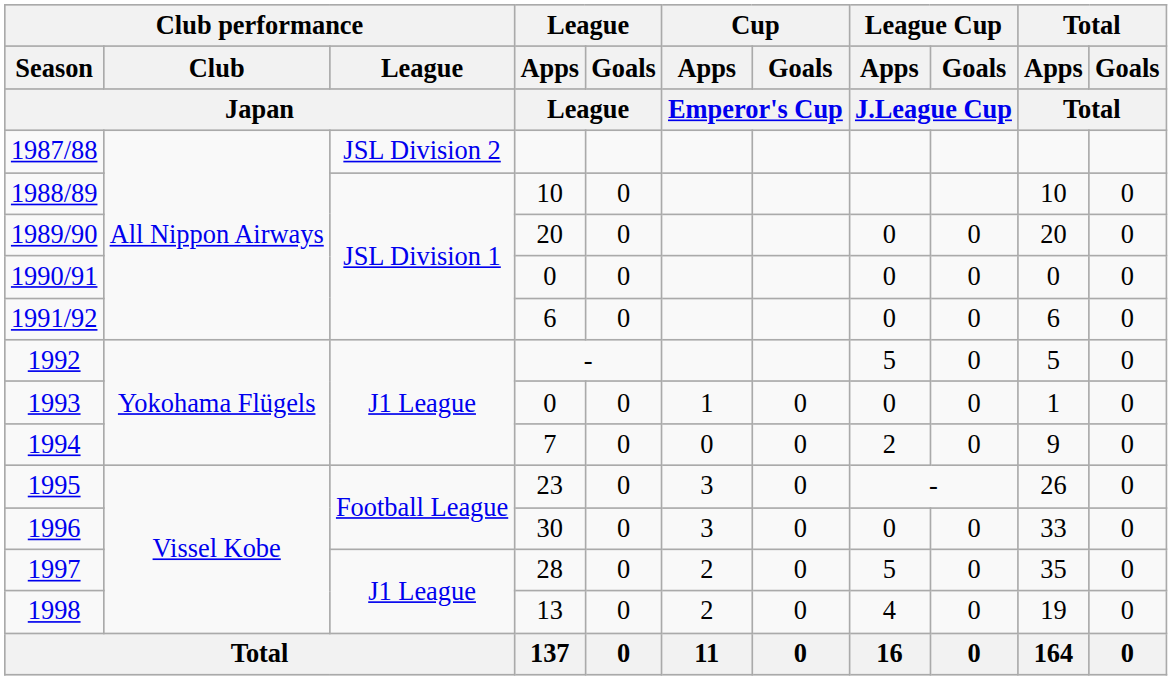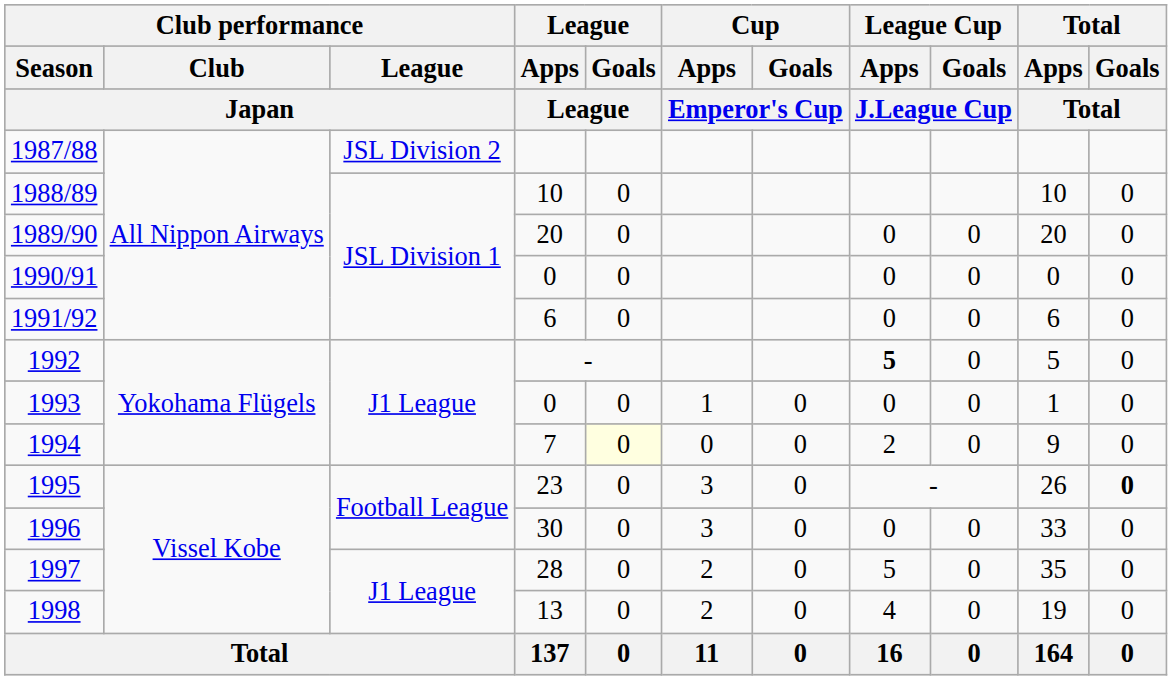1992 | League Cup / Apps / J.League Cup: normal -> bold
1994 | League / Goals / League: no background -> lightyellow background
1995 | Total / Goals / Total: normal -> bold
